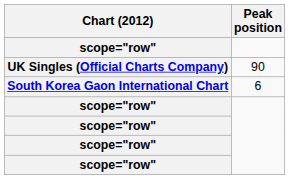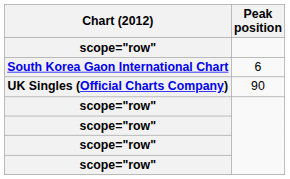rows swapped: South Korea Gaon International Chart <-> UK Singles (Official Charts Company)
